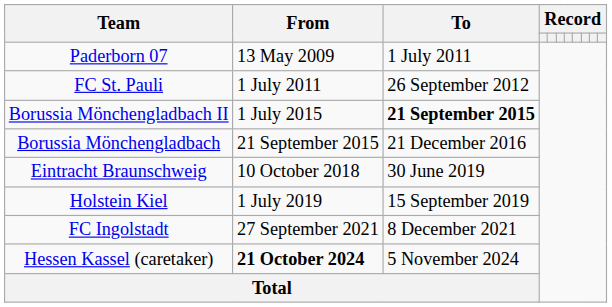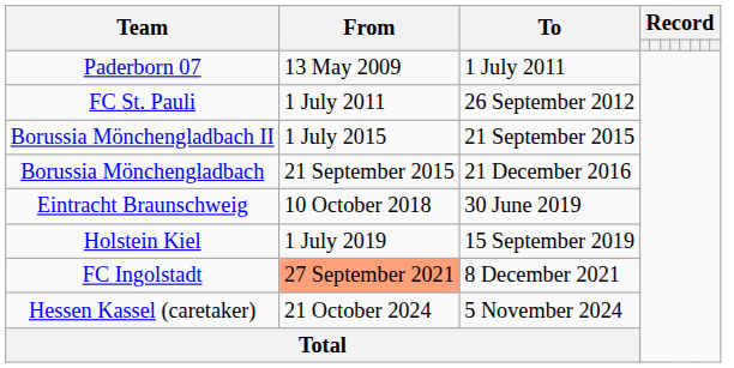Borussia Mönchengladbach II | To: bold -> normal
FC Ingolstadt | From: no background -> lightsalmon background
Hessen Kassel (caretaker) | From: bold -> normal
